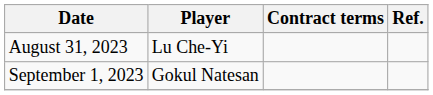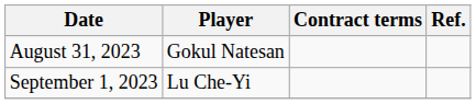August 31, 2023 | Player: Lu Che-Yi -> Gokul Natesan
September 1, 2023 | Player: Gokul Natesan -> Lu Che-Yi
